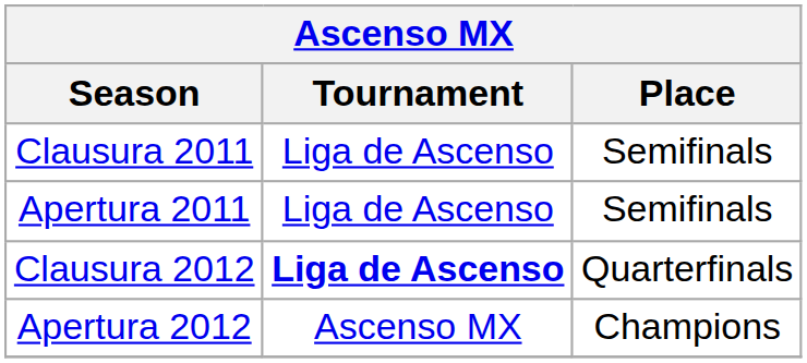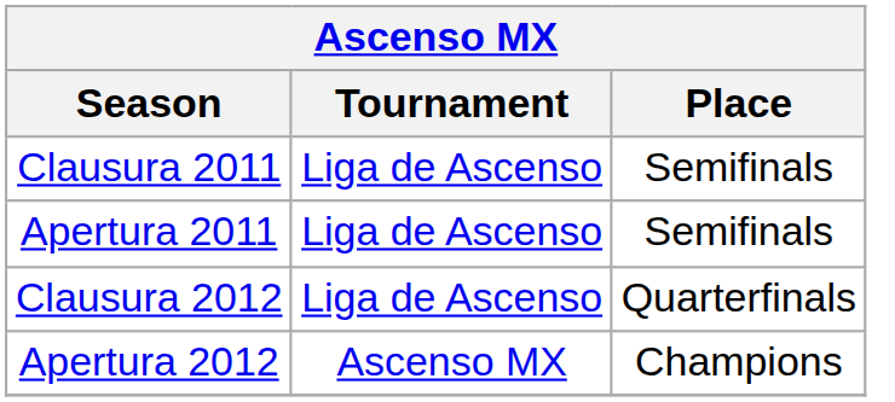Clausura 2012 | Tournament: bold -> normal
